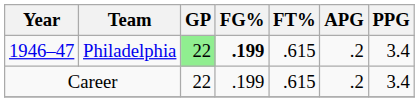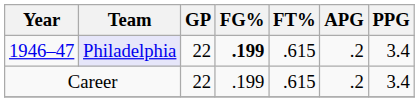1946–47 | Team: no background -> lavender background
1946–47 | GP: lightgreen background -> no background
